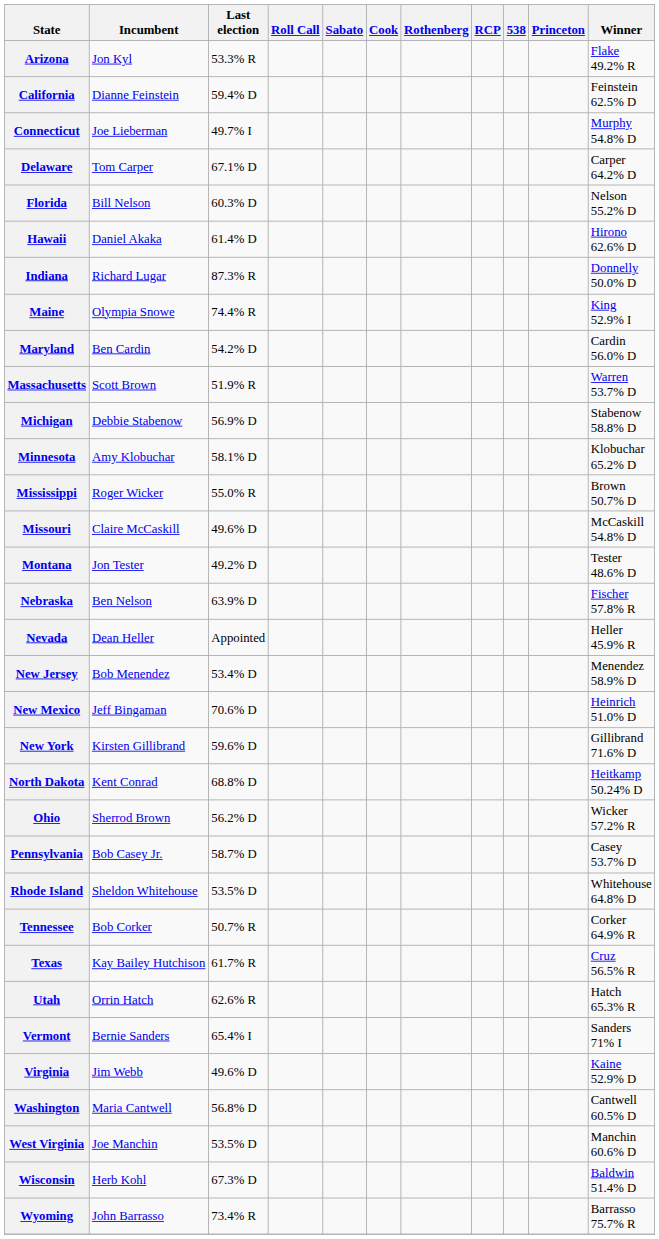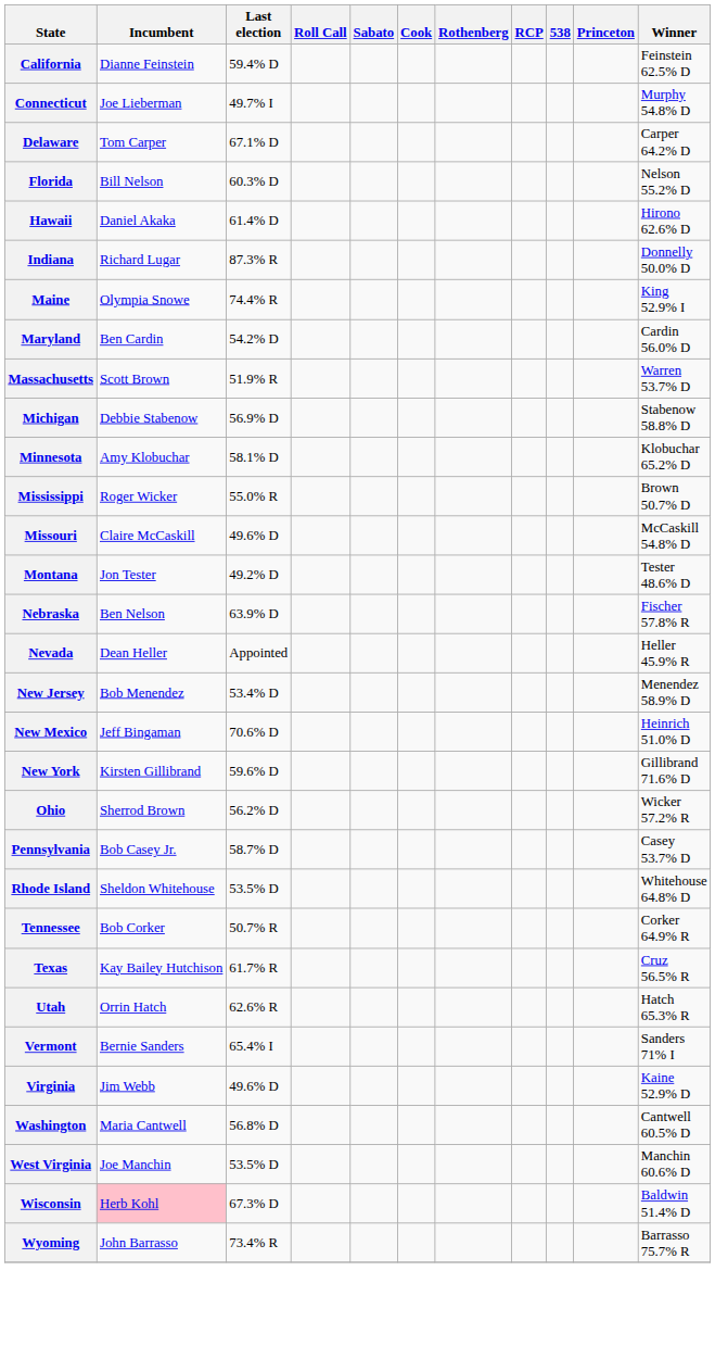- row: Arizona | Jon Kyl | 53.3% R | Flake 49.2% R
- row: North Dakota | Kent Conrad | 68.8% D | Heitkamp 50.24% D
Wisconsin | Incumbent: no background -> pink background
